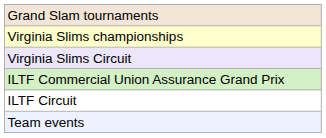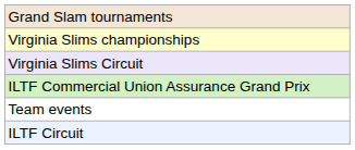row 5 | column 1: ILTF Circuit -> Team events
row 6 | column 1: Team events -> ILTF Circuit
